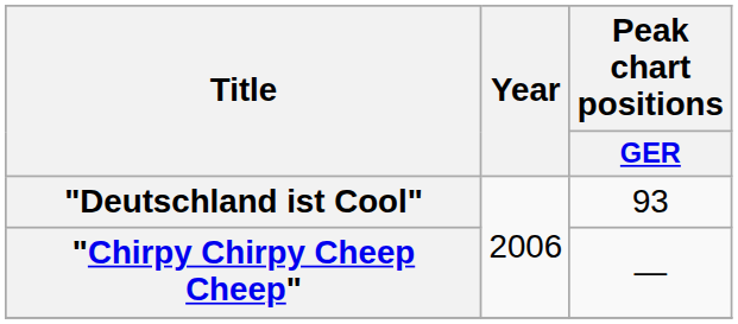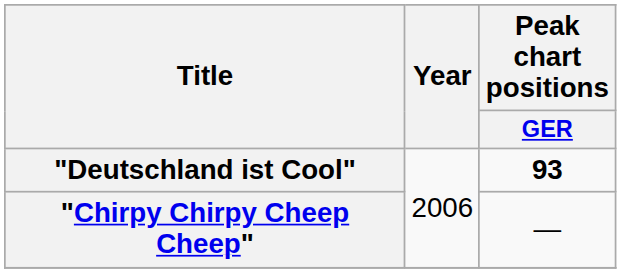"Deutschland ist Cool" | Peak chart positions / GER: normal -> bold
